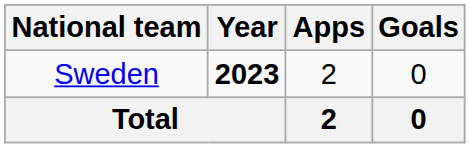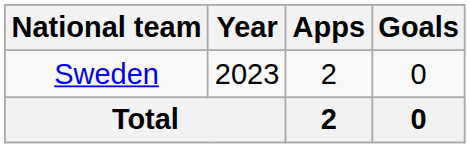Sweden | Year: bold -> normal
